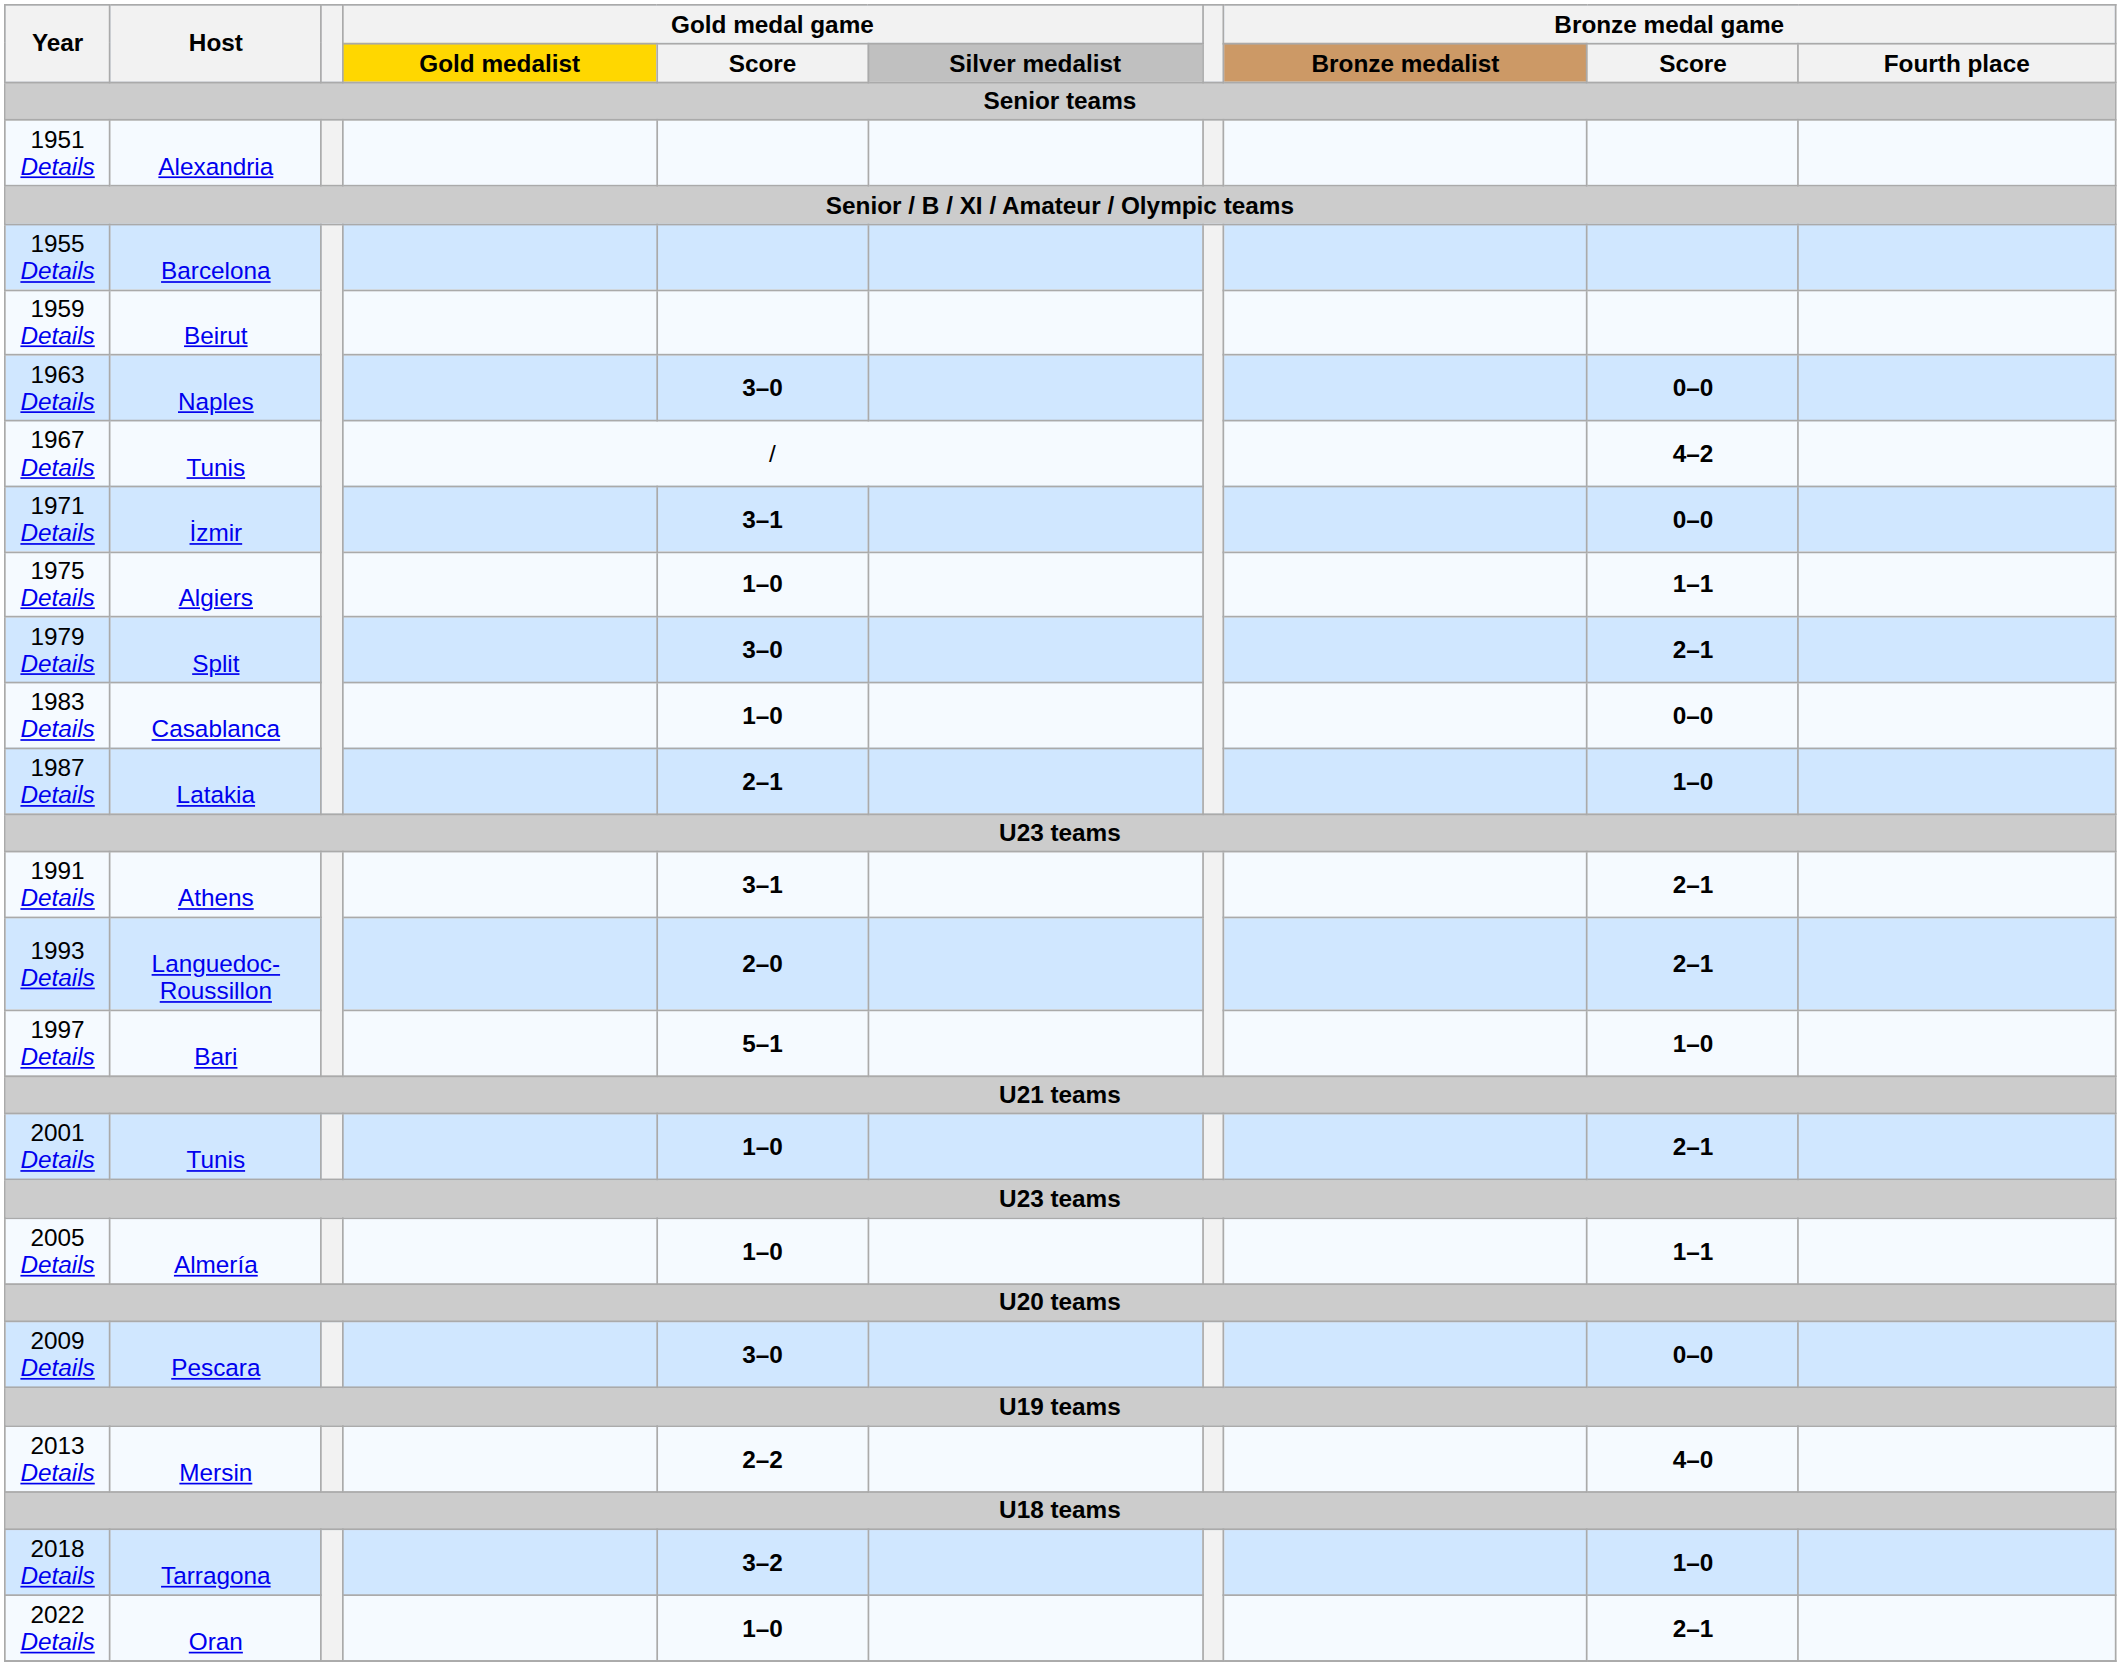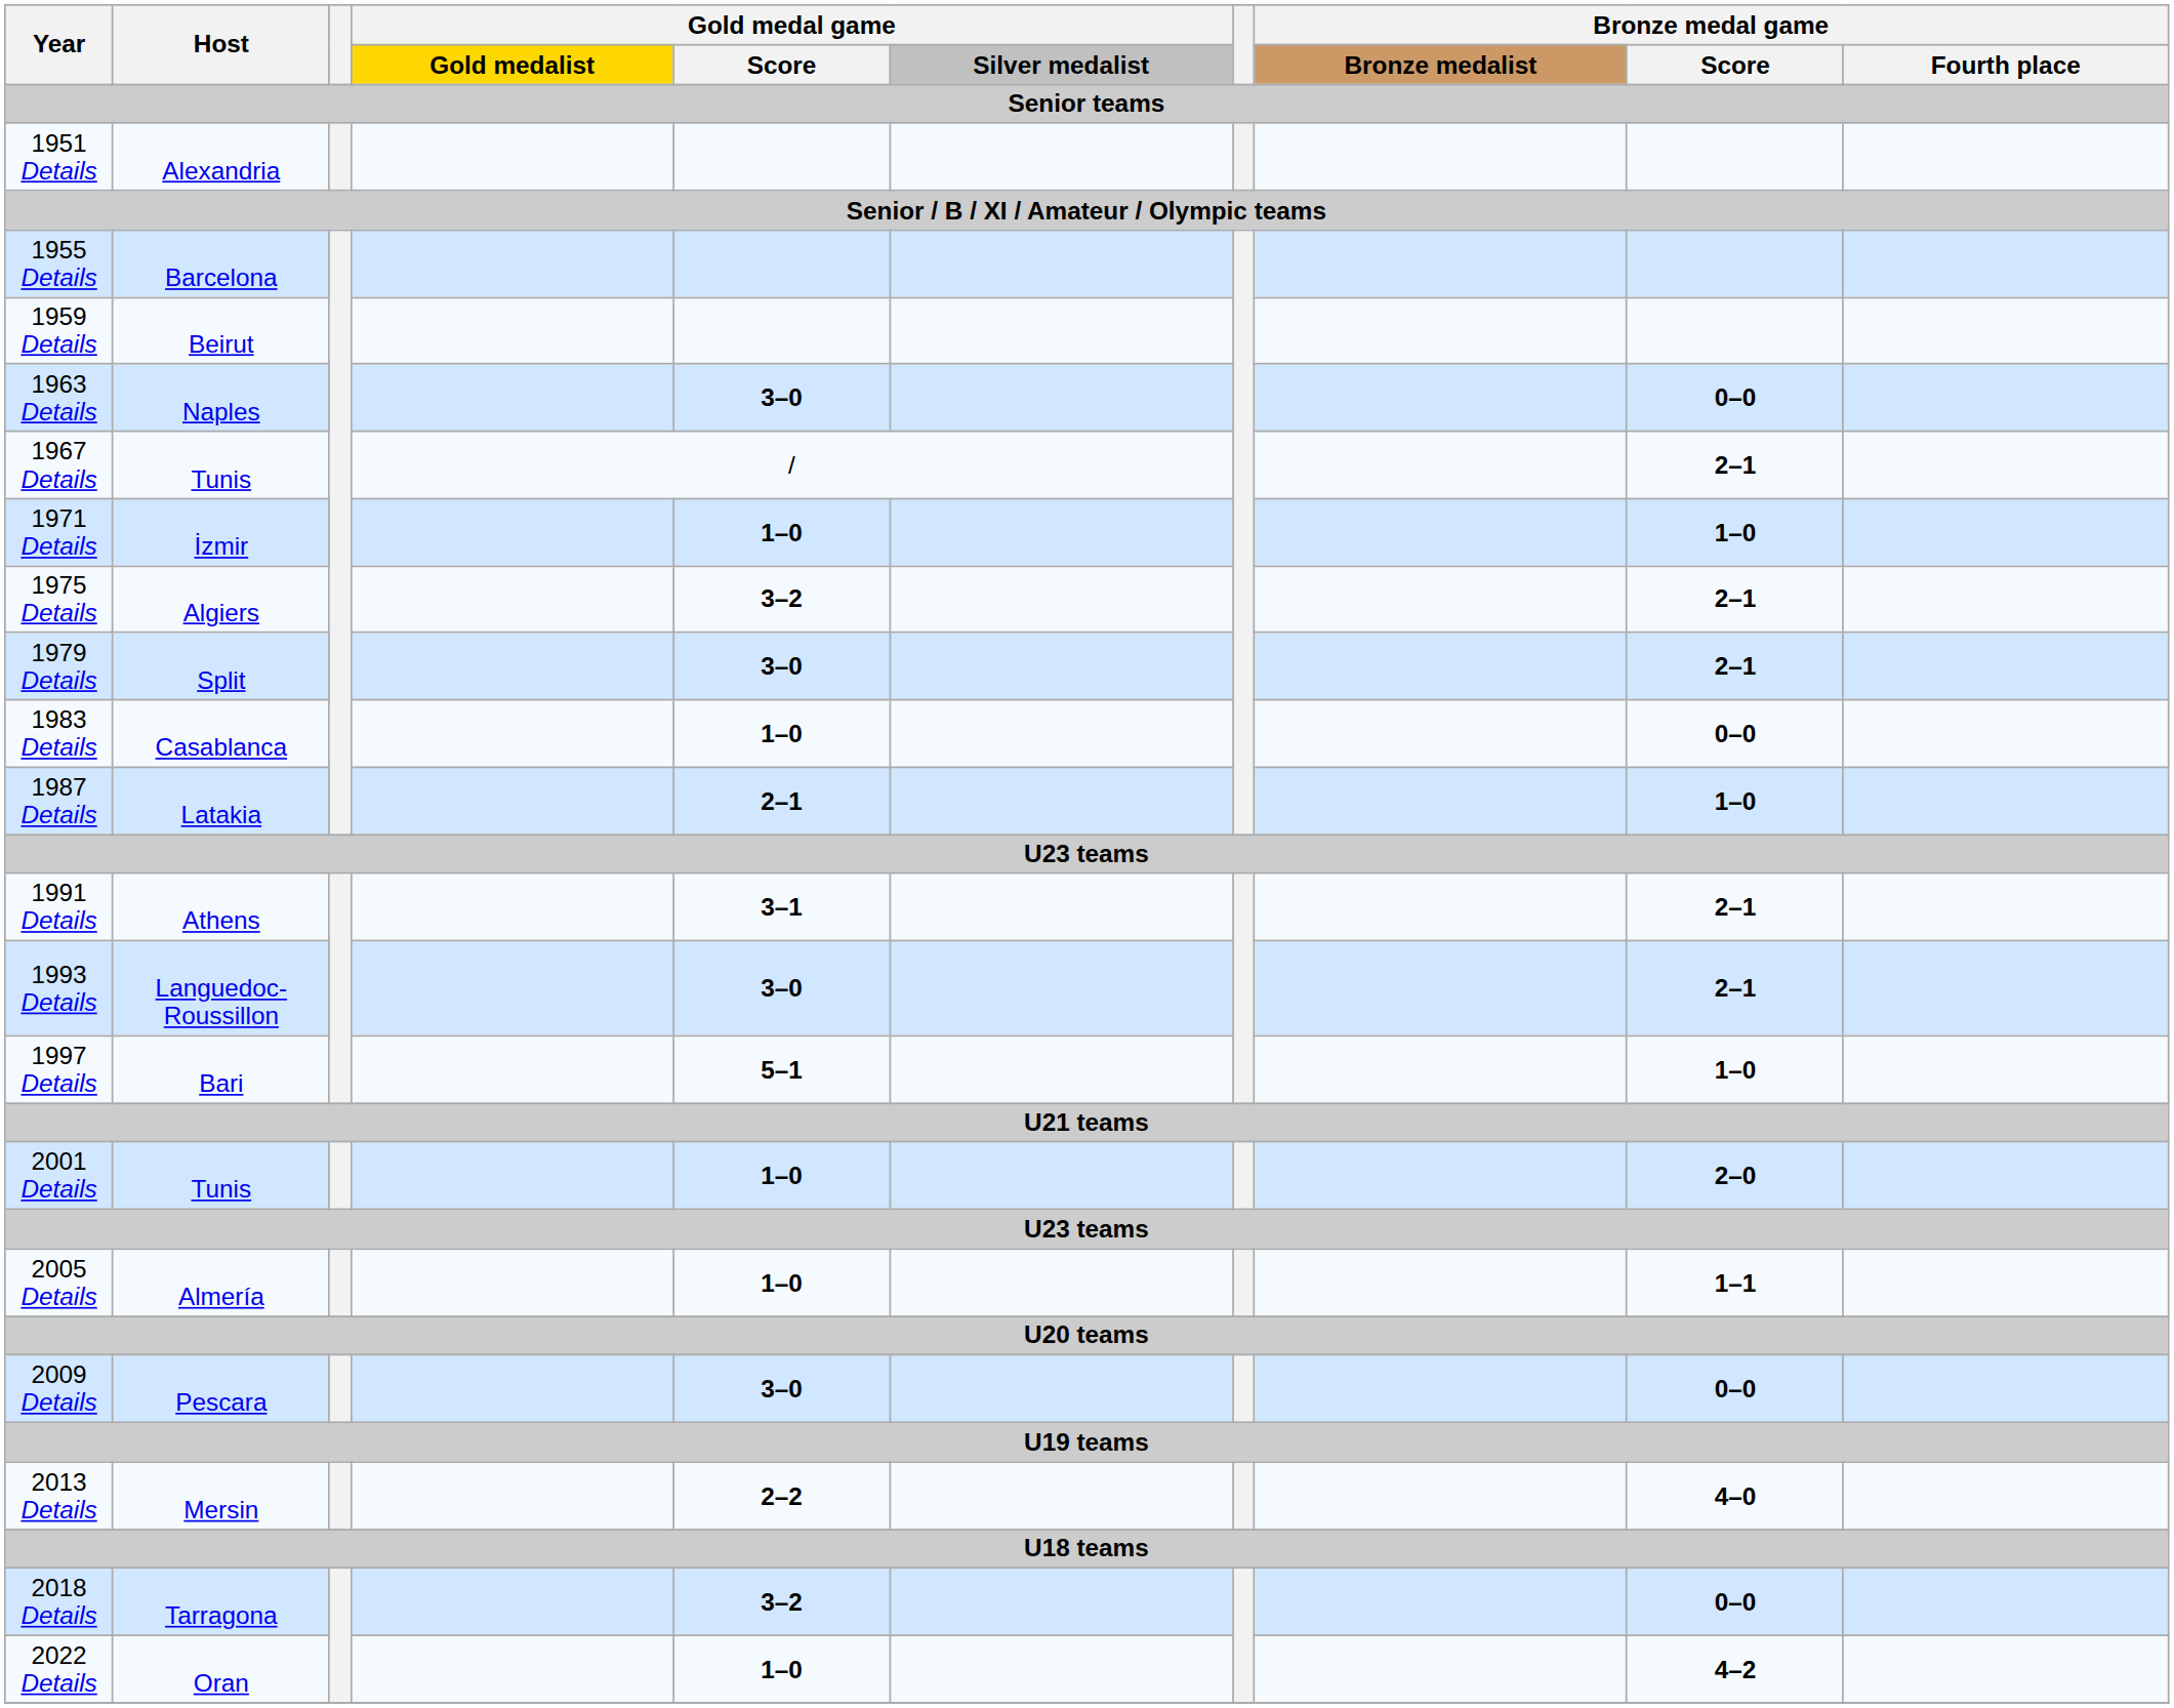1967 Details | Bronze medal game / Score: 4–2 -> 2–1
1971 Details | Gold medal game / Score: 3–1 -> 1–0
1971 Details | Bronze medal game / Score: 0–0 -> 1–0
1975 Details | Gold medal game / Score: 1–0 -> 3–2
1975 Details | Bronze medal game / Score: 1–1 -> 2–1
1993 Details | Gold medal game / Score: 2–0 -> 3–0
2001 Details | Bronze medal game / Score: 2–1 -> 2–0
2018 Details | Bronze medal game / Score: 1–0 -> 0–0
2022 Details | Bronze medal game / Score: 2–1 -> 4–2
